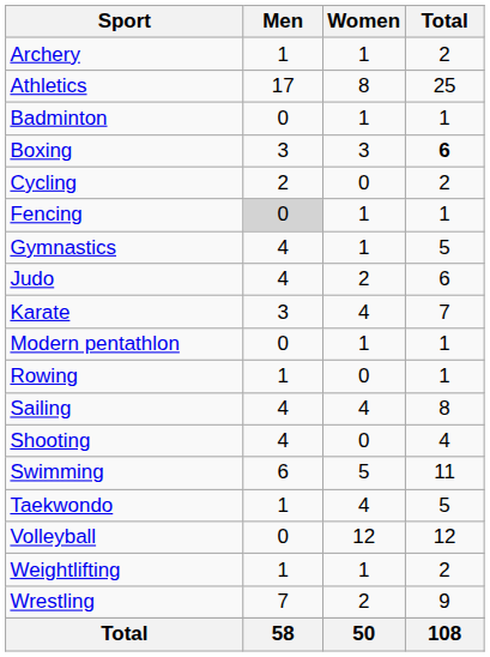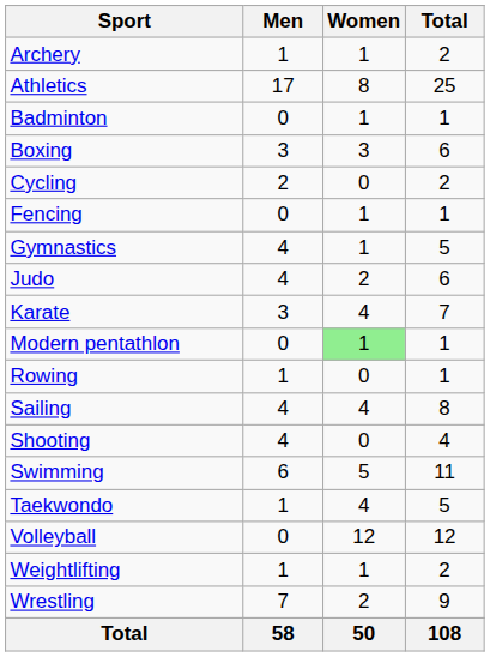Boxing | Total: bold -> normal
Fencing | Men: lightgrey background -> no background
Modern pentathlon | Women: no background -> lightgreen background
